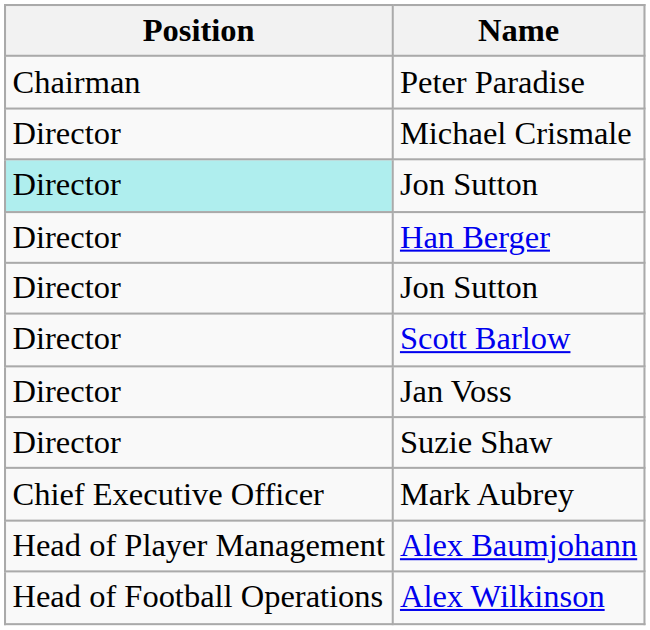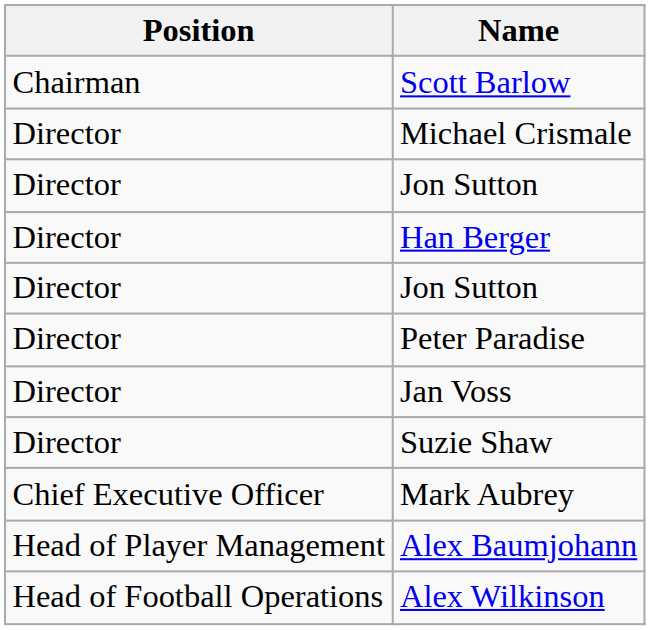row 2 | Name: Peter Paradise -> Scott Barlow
row 4 | Position: paleturquoise background -> no background
row 7 | Name: Scott Barlow -> Peter Paradise
